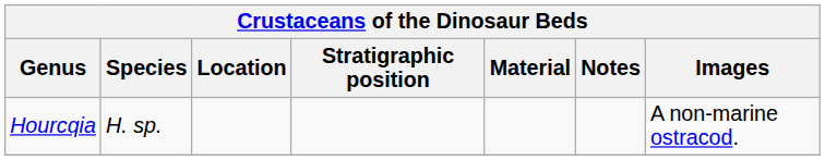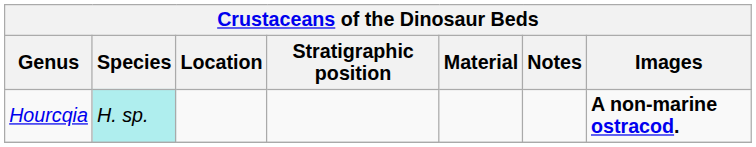Hourcqia | Species: no background -> paleturquoise background
Hourcqia | Images: normal -> bold
